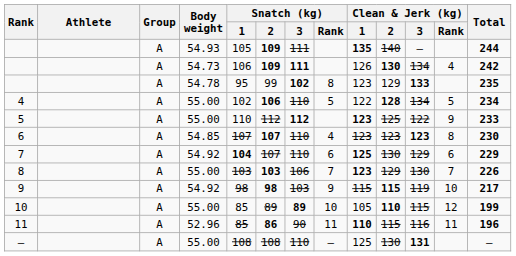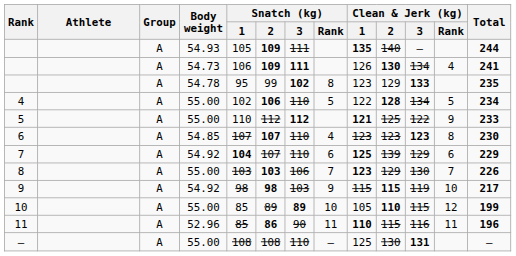row 4 | Total: 242 -> 241
row 7 | Clean & Jerk (kg) / 1: 123 -> 121
row 9 | Clean & Jerk (kg) / 2: 130 -> 139
